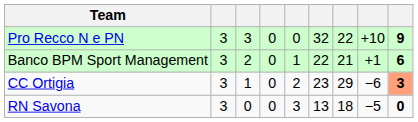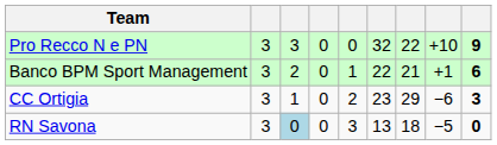CC Ortigia | column 9: lightsalmon background -> no background
RN Savona | column 3: no background -> lightblue background
